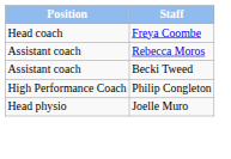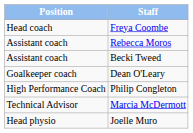+ row: Goalkeeper coach | Dean O'Leary
+ row: Technical Advisor | Marcia McDermott
